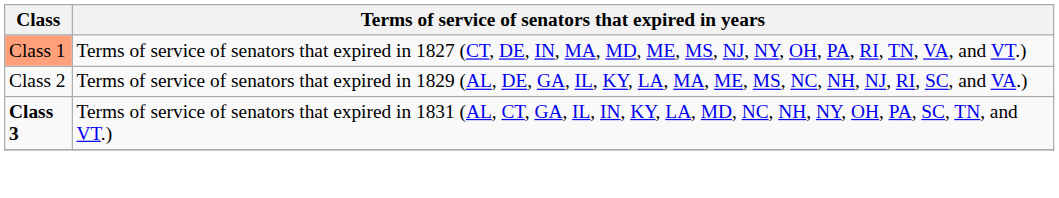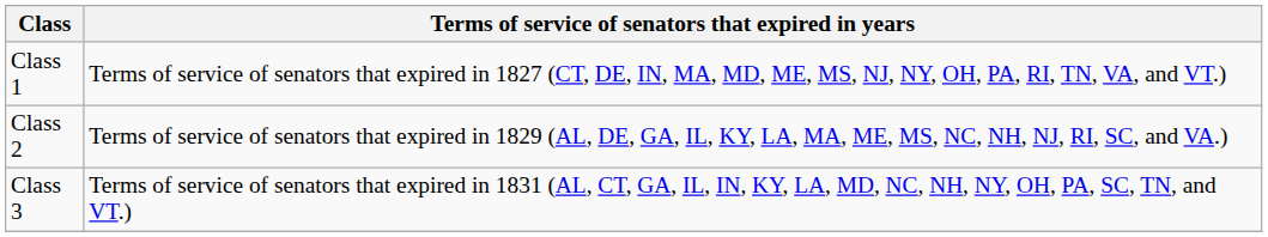Class 1 | Class: lightsalmon background -> no background
Class 3 | Class: bold -> normal
